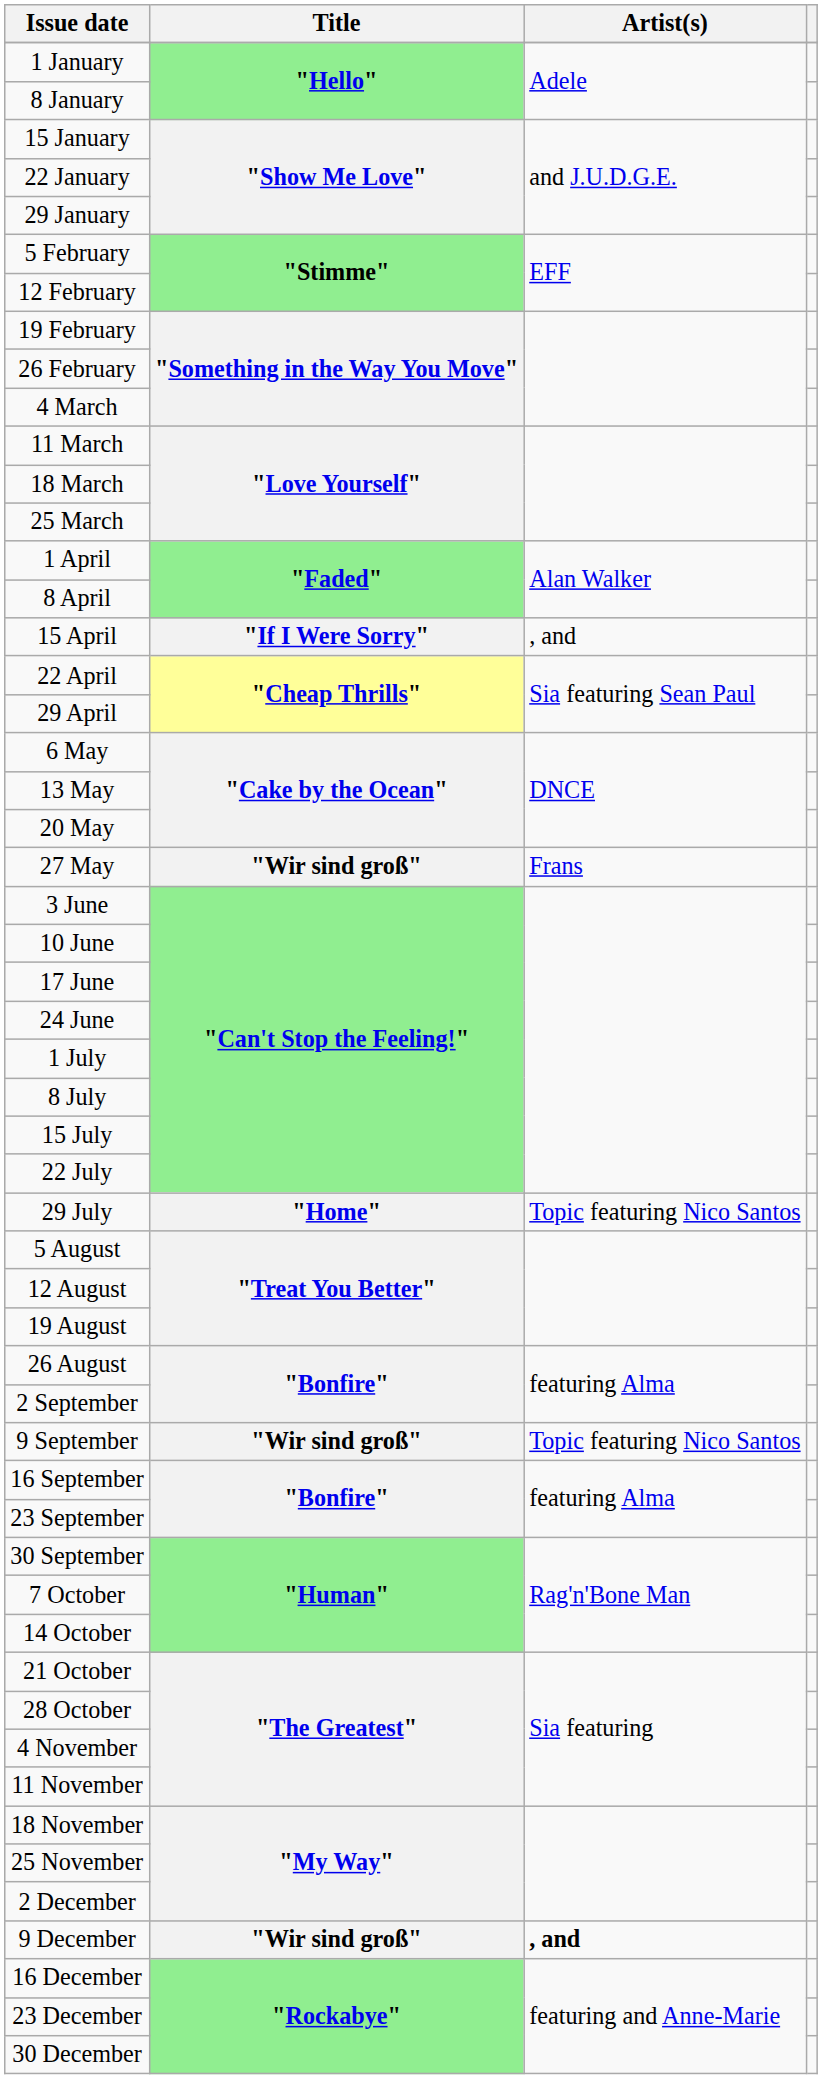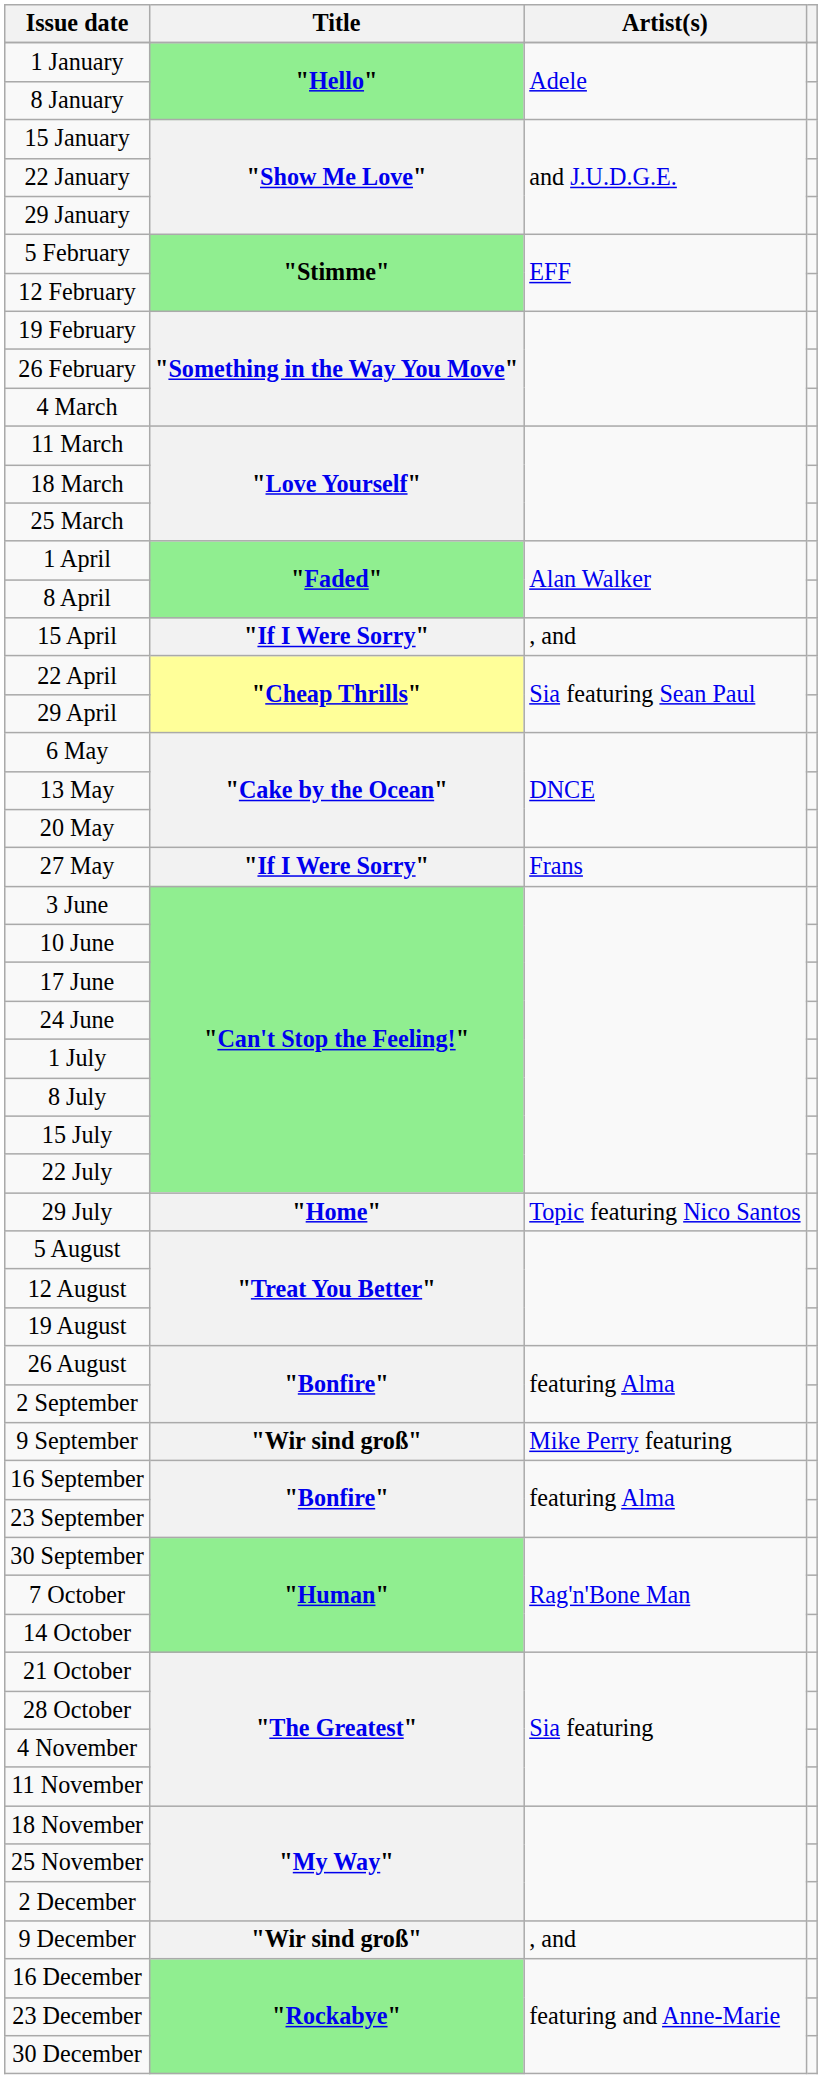27 May | Title: "Wir sind groß" -> "If I Were Sorry"
9 September | Artist(s): Topic featuring Nico Santos -> Mike Perry featuring
9 December | Artist(s): bold -> normal
